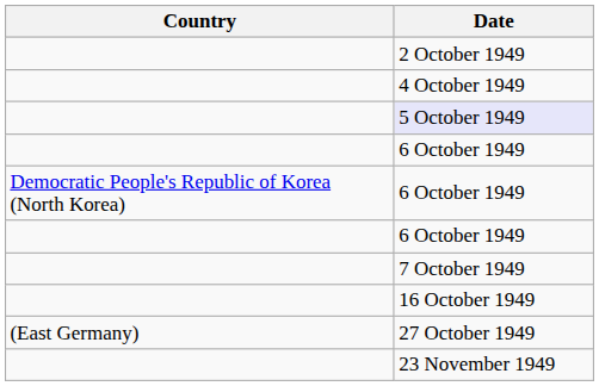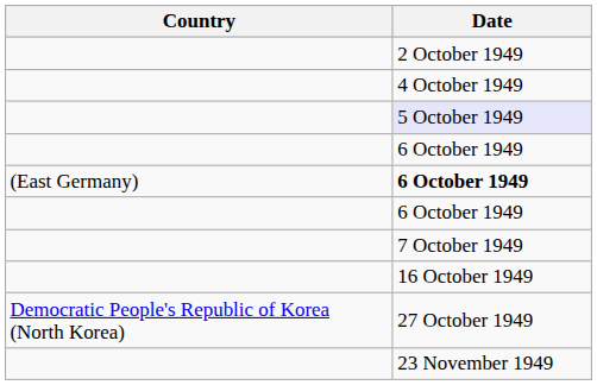row 6 | Country: Democratic People's Republic of Korea (North Korea) -> (East Germany)
row 6 | Date: normal -> bold
row 10 | Country: (East Germany) -> Democratic People's Republic of Korea (North Korea)
